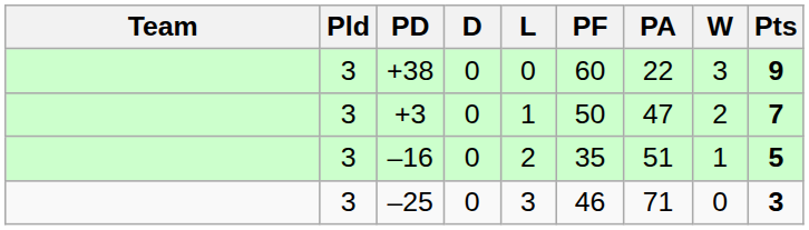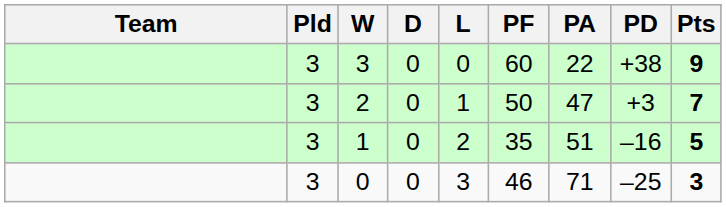columns swapped: W <-> PD
